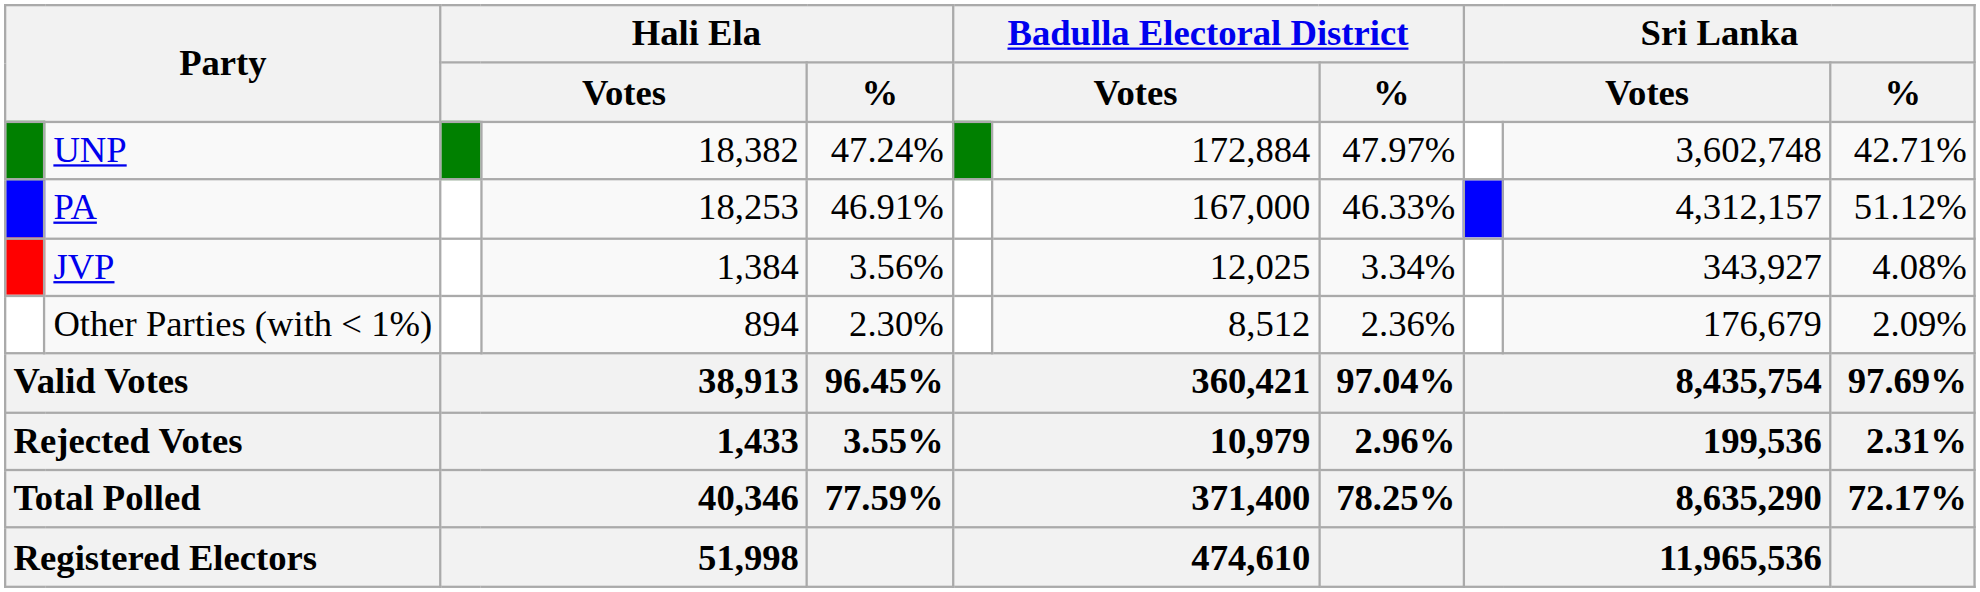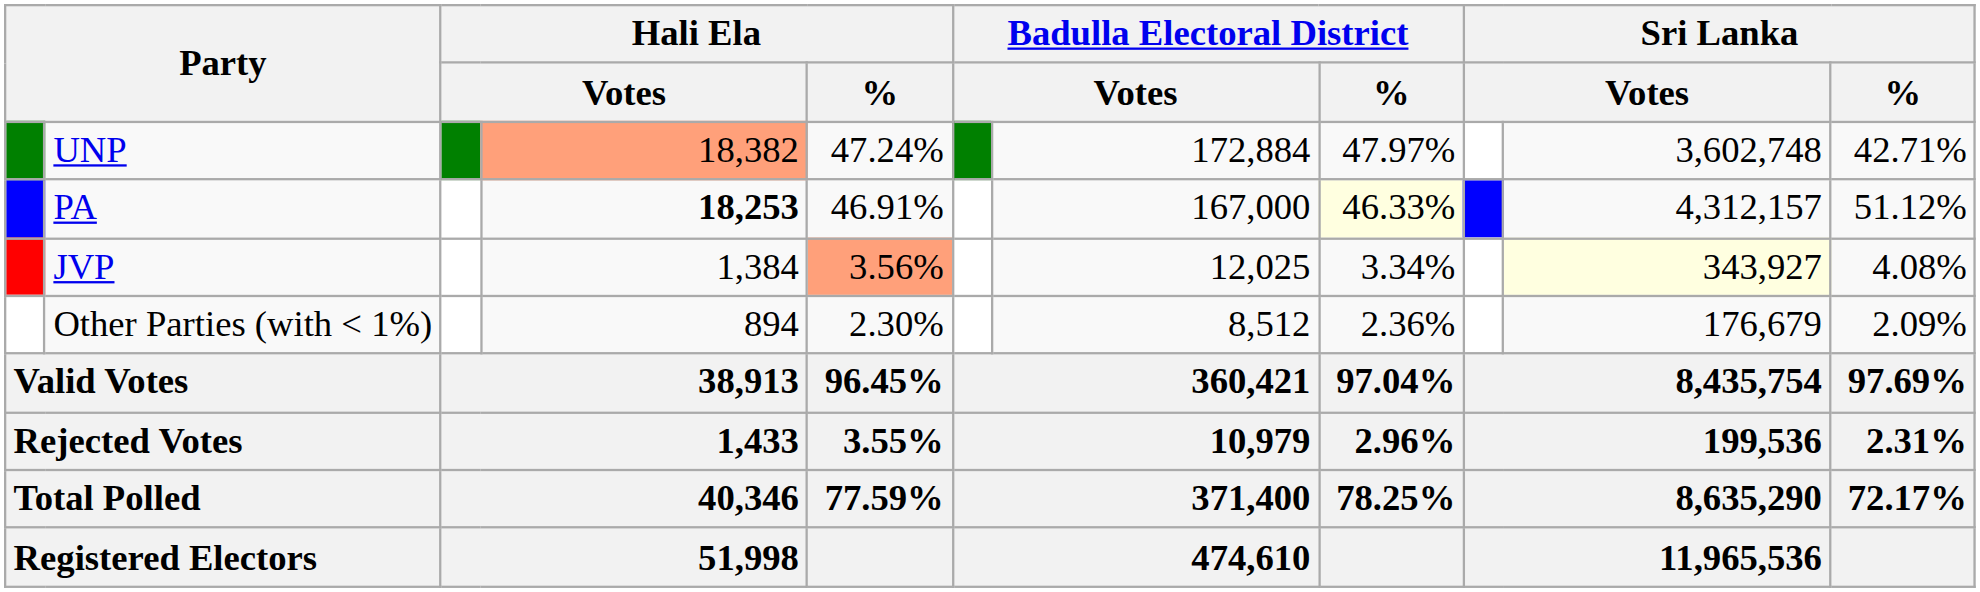UNP | column 4: no background -> lightsalmon background
PA | column 4: normal -> bold
PA | Badulla Electoral District / %: no background -> lightyellow background
JVP | Hali Ela / %: no background -> lightsalmon background
JVP | column 10: no background -> lightyellow background
